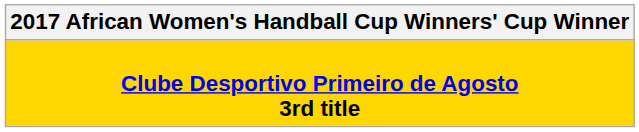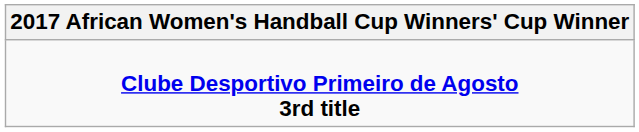row 2 | column 1: gold background -> no background
